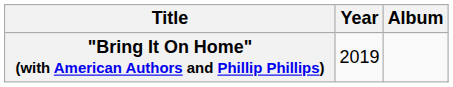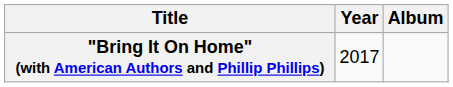row 2 | Year: 2019 -> 2017
